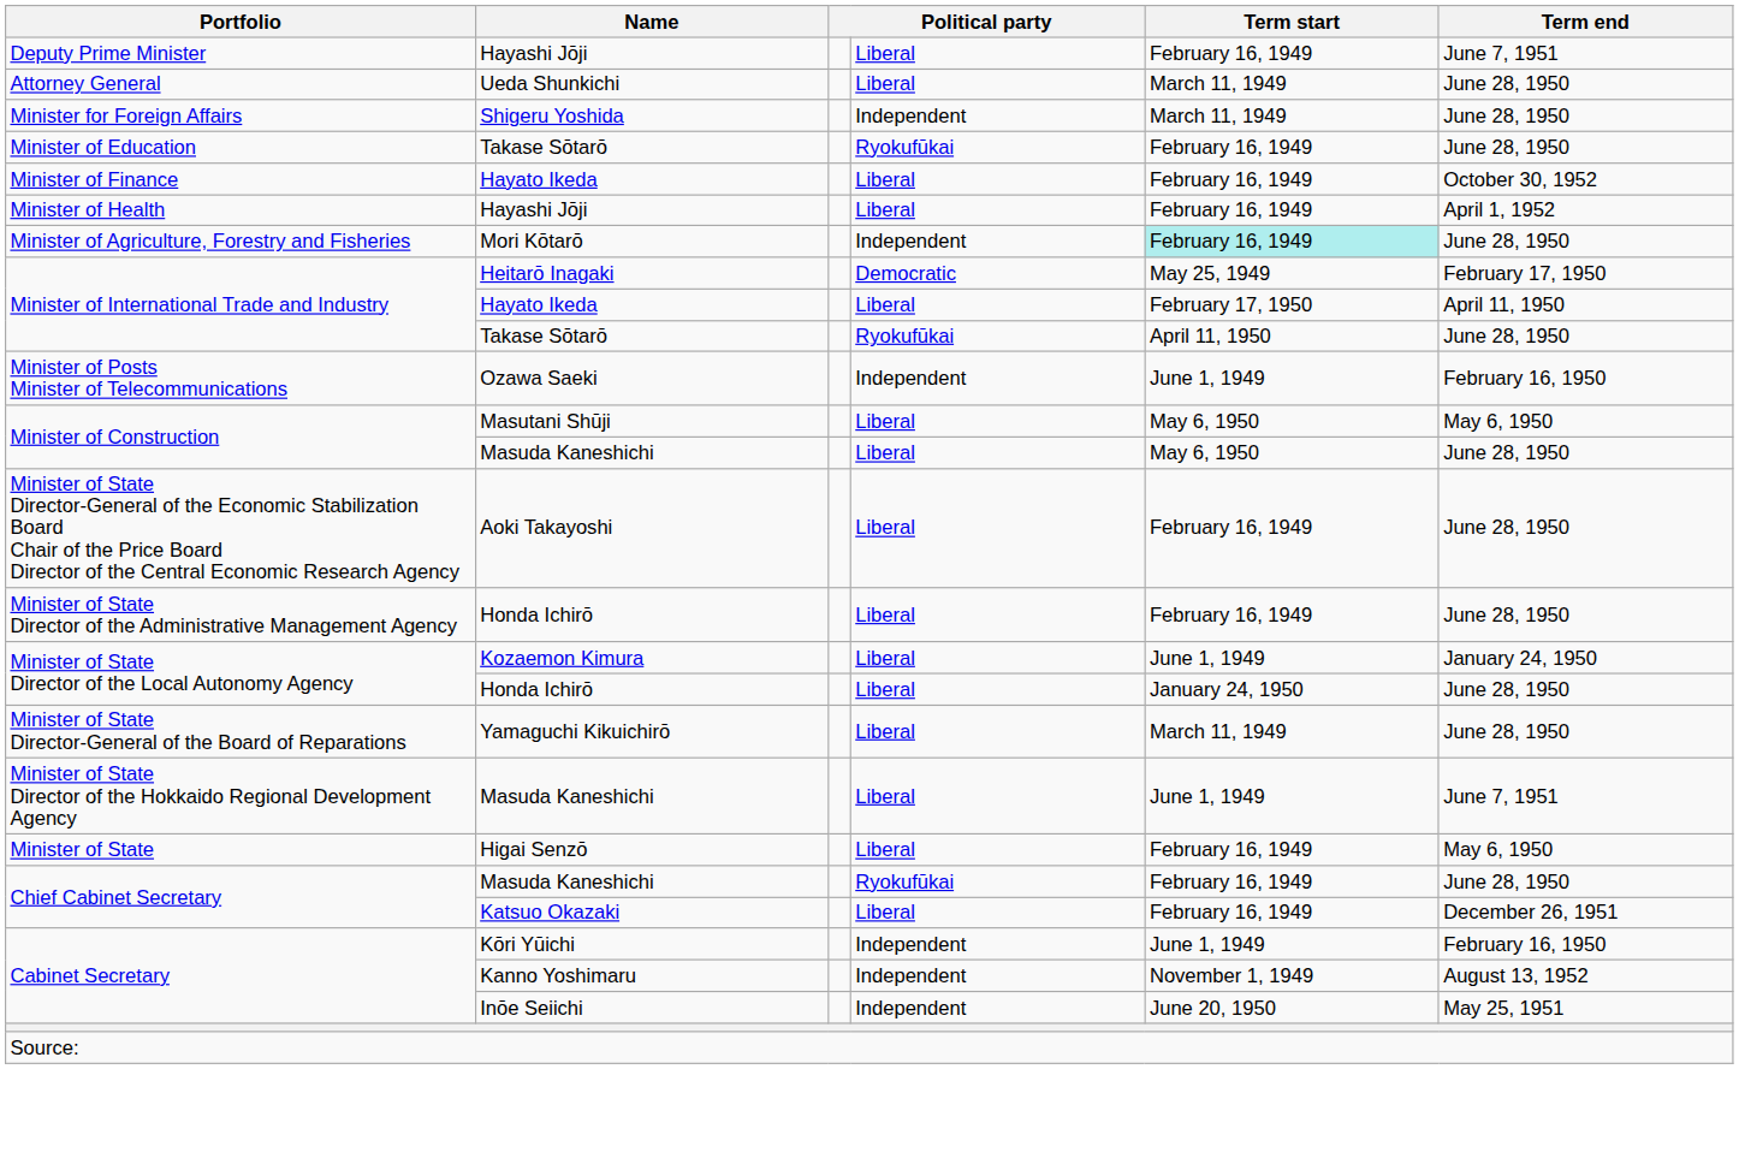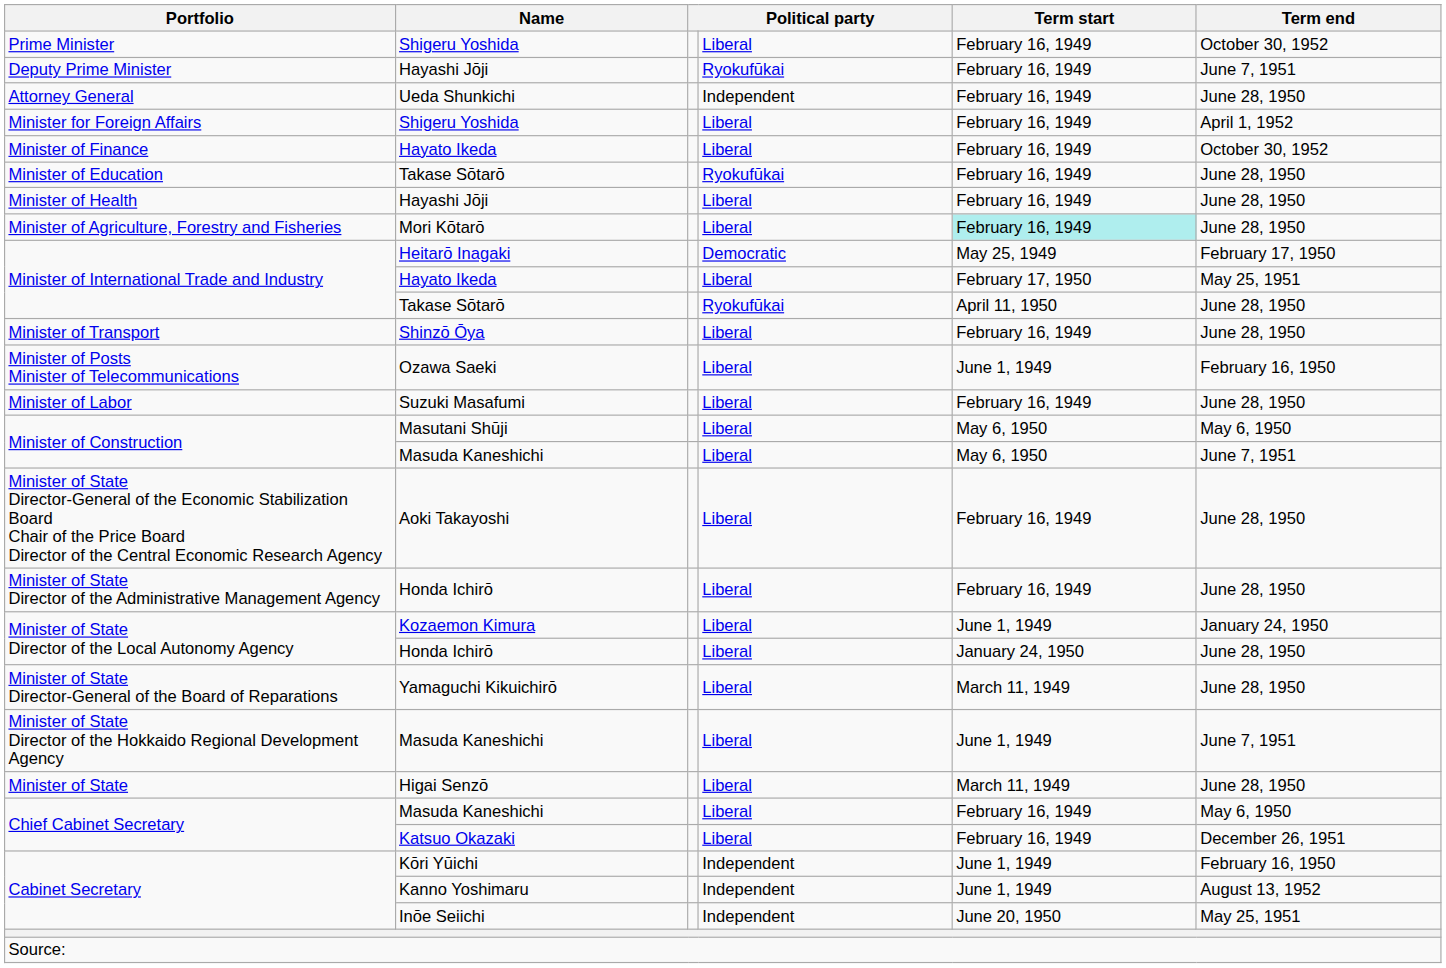+ row: Prime Minister | Shigeru Yoshida | Liberal | February 16, 1949 | October 30, 1952
Deputy Prime Minister | column 4: Liberal -> Ryokufūkai
Attorney General | column 4: Liberal -> Independent
Attorney General | Term start: March 11, 1949 -> February 16, 1949
Minister for Foreign Affairs | column 4: Independent -> Liberal
Minister for Foreign Affairs | Term start: March 11, 1949 -> February 16, 1949
Minister for Foreign Affairs | Term end: June 28, 1950 -> April 1, 1952
rows swapped: Minister of Finance <-> Minister of Education
Minister of Health | Term end: April 1, 1952 -> June 28, 1950
Minister of Agriculture, Forestry and Fisheries | column 4: Independent -> Liberal
Minister of International Trade and Industry / Hayato Ikeda | Term end: April 11, 1950 -> May 25, 1951
+ row: Minister of Transport | Shinzō Ōya | Liberal | February 16, 1949 | June 28, 1950
Minister of Posts Minister of Telecommunications | column 4: Independent -> Liberal
+ row: Minister of Labor | Suzuki Masafumi | Liberal | February 16, 1949 | June 28, 1950
Minister of Construction / Masuda Kaneshichi | Term end: June 28, 1950 -> June 7, 1951
Minister of State | Term start: February 16, 1949 -> March 11, 1949
Minister of State | Term end: May 6, 1950 -> June 28, 1950
Chief Cabinet Secretary / Masuda Kaneshichi | column 4: Ryokufūkai -> Liberal
Chief Cabinet Secretary / Masuda Kaneshichi | Term end: June 28, 1950 -> May 6, 1950
Cabinet Secretary / Kanno Yoshimaru | Term start: November 1, 1949 -> June 1, 1949
